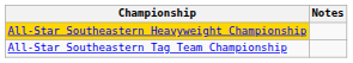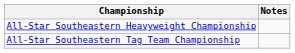row 2 | Championship: gold background -> no background
